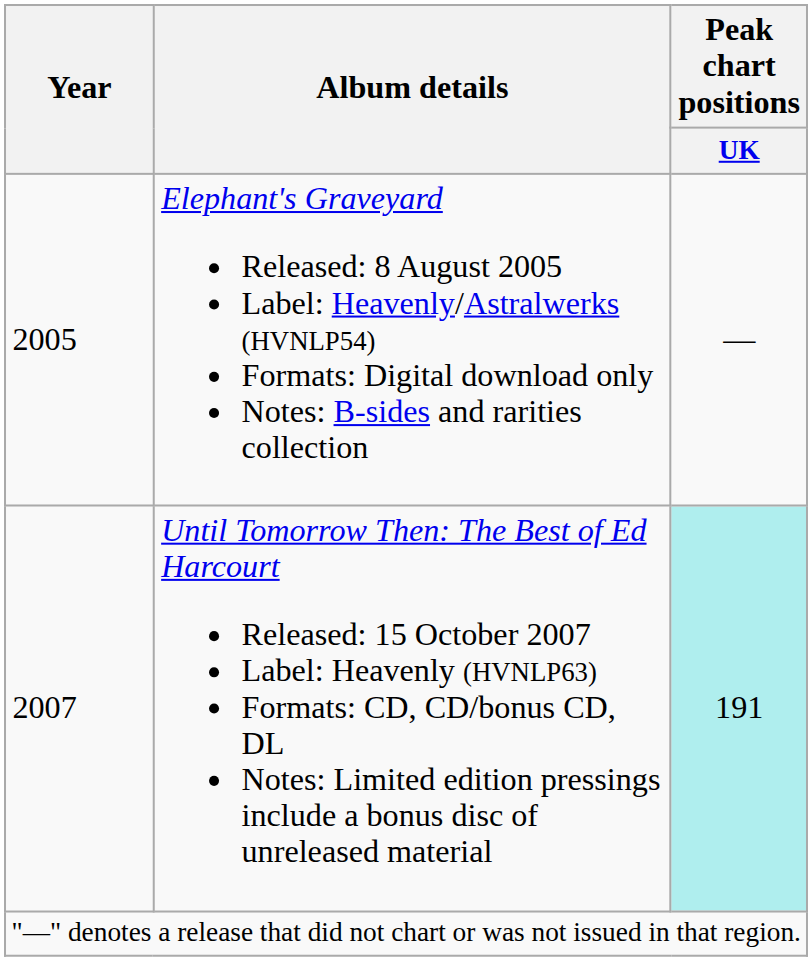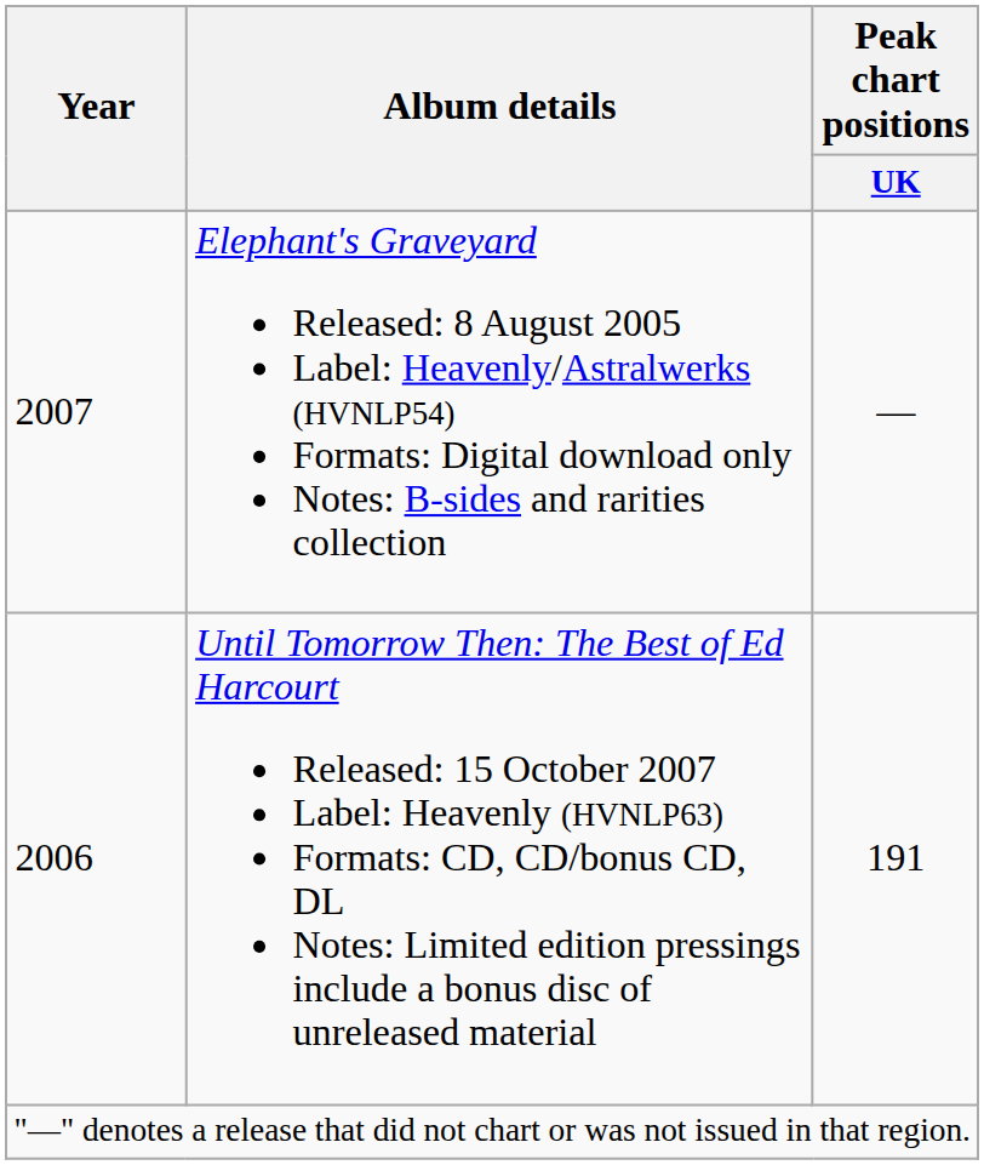row 3 | Year: 2005 -> 2007
row 4 | Year: 2007 -> 2006
row 4 | Peak chart positions / UK: paleturquoise background -> no background
